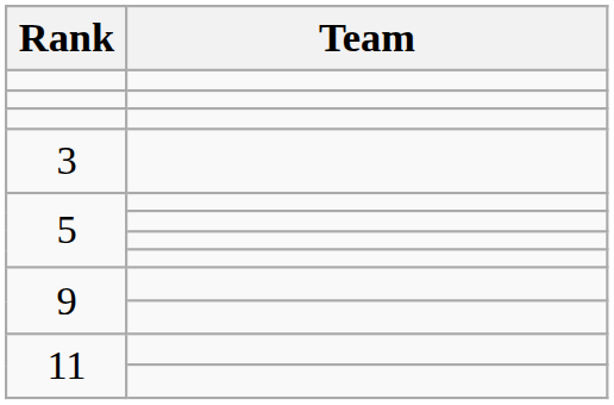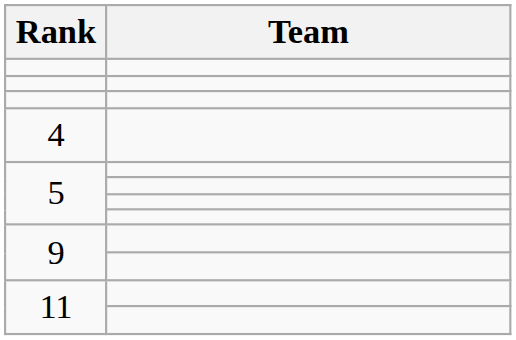row 5 | Rank: 3 -> 4
